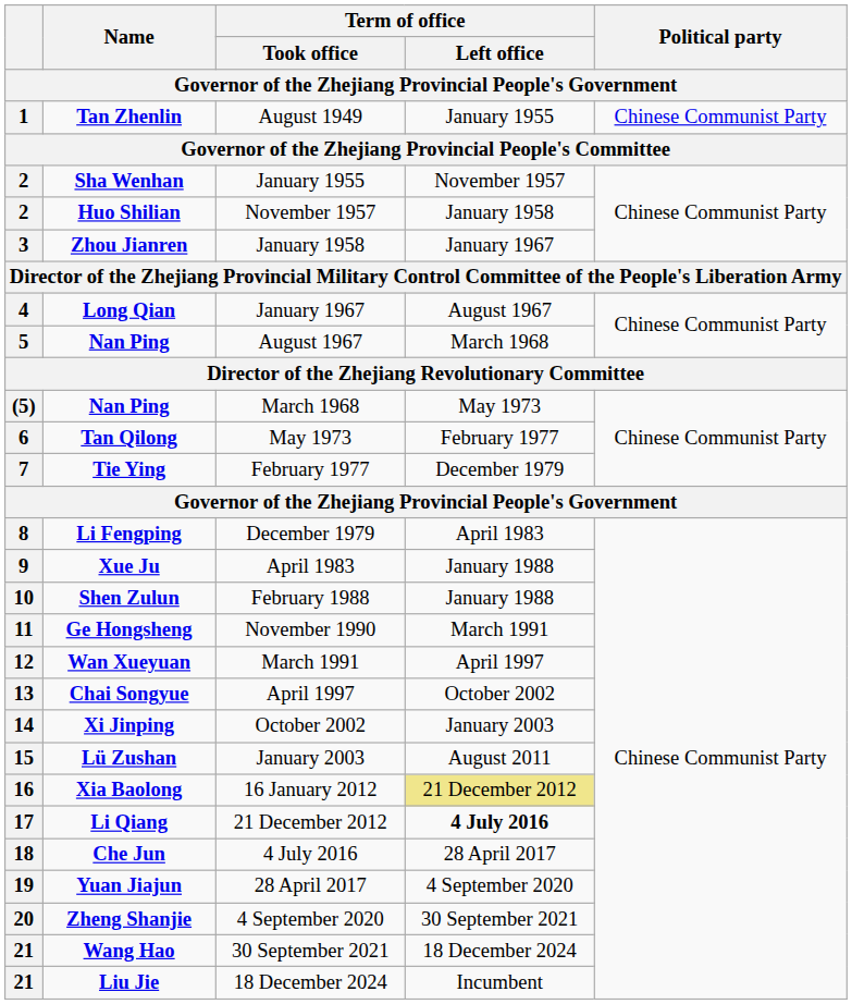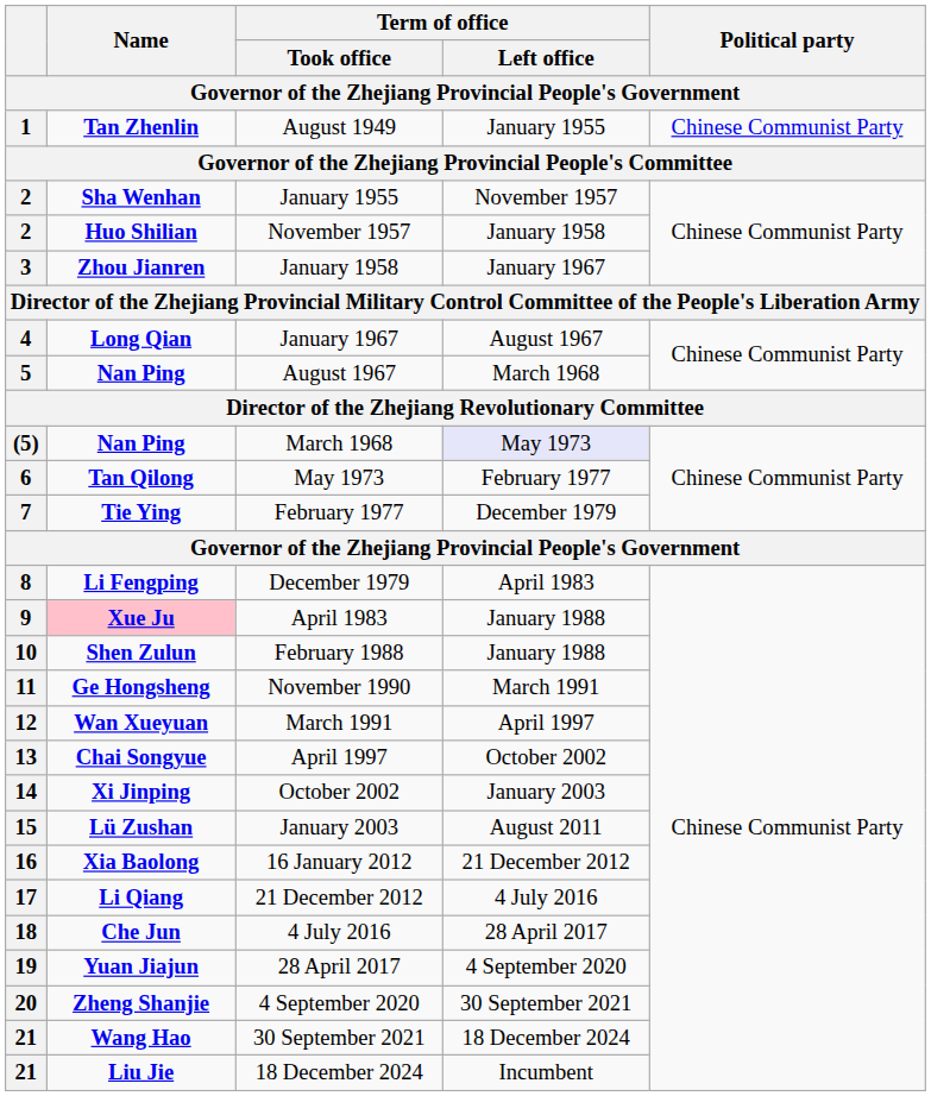(5) | Term of office / Left office: no background -> lavender background
9 | Name: no background -> pink background
16 | Term of office / Left office: khaki background -> no background
17 | Term of office / Left office: bold -> normal
